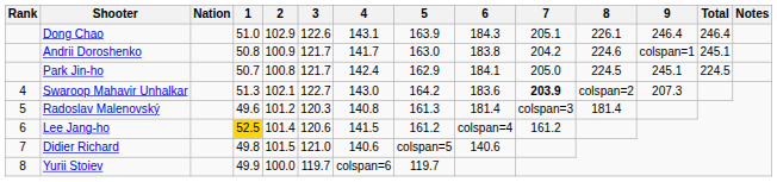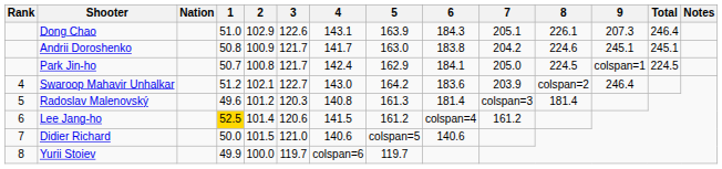Dong Chao | 9: 246.4 -> 207.3
Andrii Doroshenko | 9: colspan=1 -> 245.1
Park Jin-ho | 9: 245.1 -> colspan=1
Swaroop Mahavir Unhalkar | 1: 51.3 -> 51.2
Swaroop Mahavir Unhalkar | 7: bold -> normal
Swaroop Mahavir Unhalkar | 9: 207.3 -> 246.4
Didier Richard | 1: 49.8 -> 50.0
